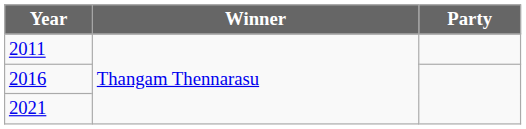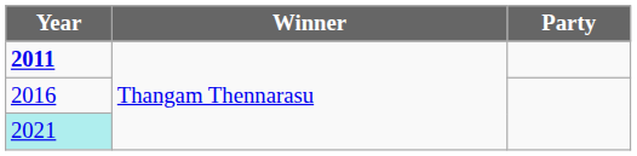2011 | Year: normal -> bold
2021 | Year: no background -> paleturquoise background
